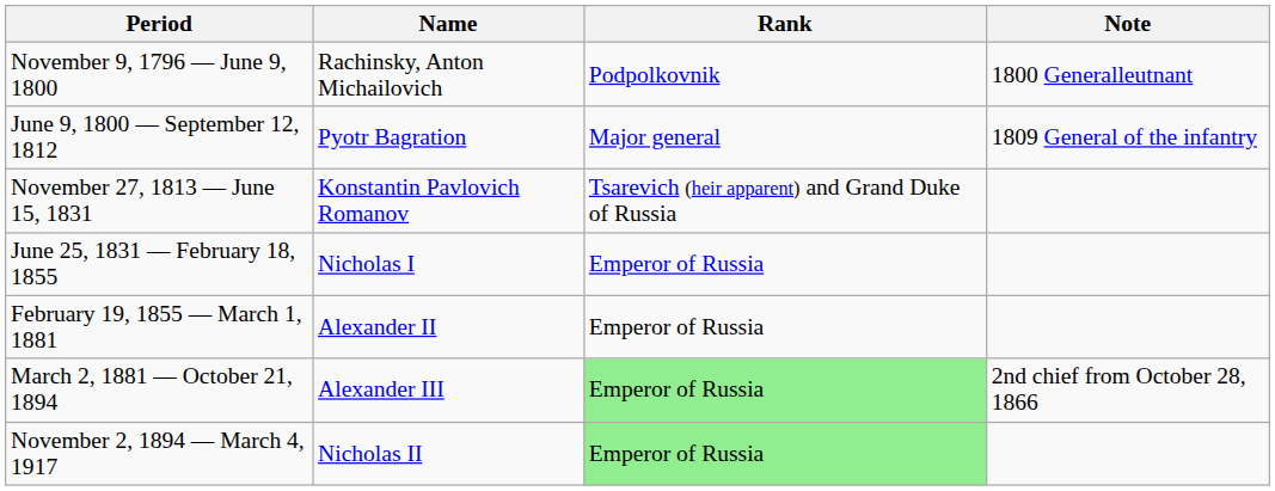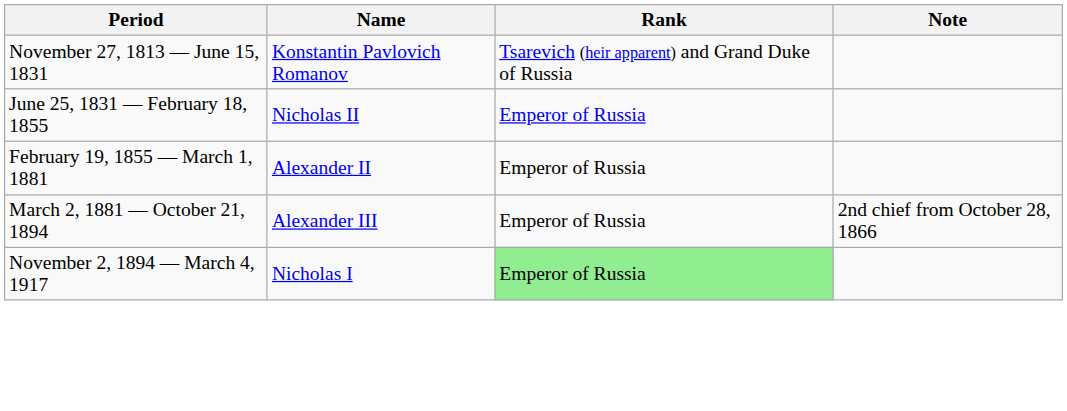- row: November 9, 1796 — June 9, 1800 | Rachinsky, Anton Michailovich | Podpolkovnik | 1800 Generalleutnant
- row: June 9, 1800 — September 12, 1812 | Pyotr Bagration | Major general | 1809 General of the infantry
June 25, 1831 — February 18, 1855 | Name: Nicholas I -> Nicholas II
March 2, 1881 — October 21, 1894 | Rank: lightgreen background -> no background
November 2, 1894 — March 4, 1917 | Name: Nicholas II -> Nicholas I
